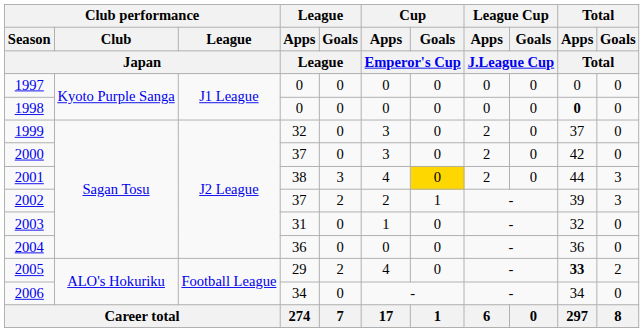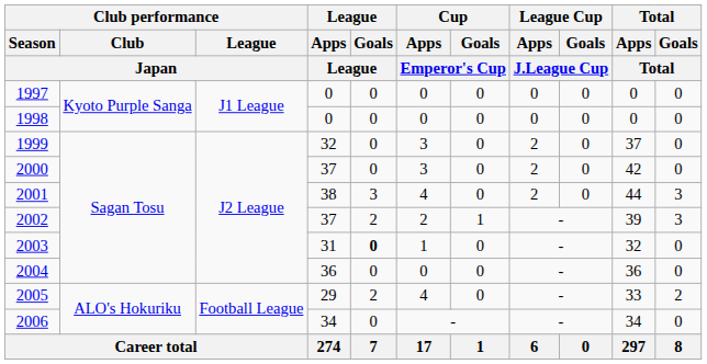1998 | Total / Apps / Total: bold -> normal
2001 | Cup / Goals / Emperor's Cup: gold background -> no background
2003 | League / Goals / League: normal -> bold
2005 | Total / Apps / Total: bold -> normal
